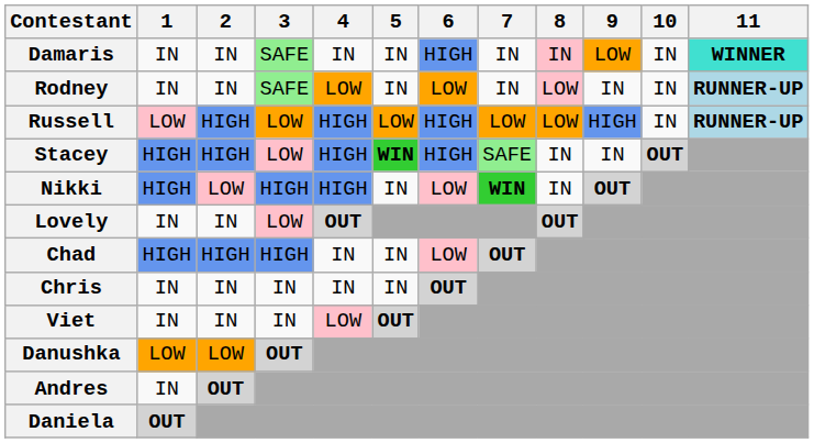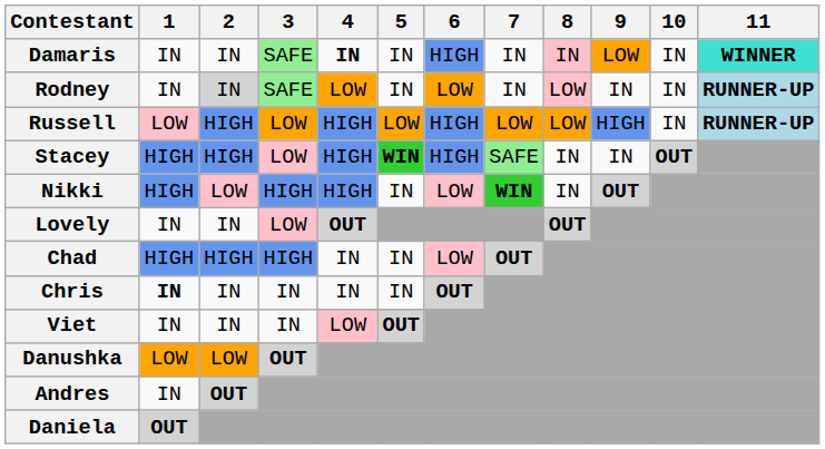Damaris | 4: normal -> bold
Rodney | 2: no background -> lightgrey background
Chris | 1: normal -> bold
